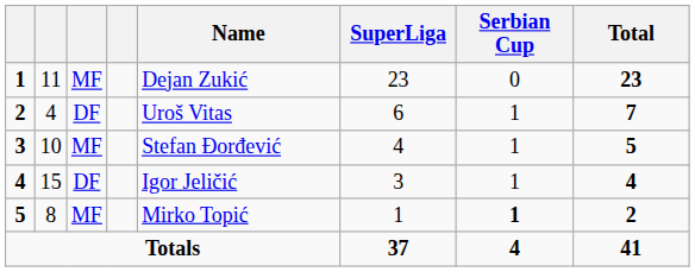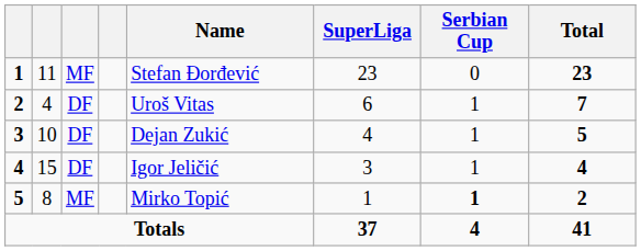row 2 | Name: Dejan Zukić -> Stefan Đorđević
row 4 | column 3: MF -> DF
row 4 | Name: Stefan Đorđević -> Dejan Zukić
